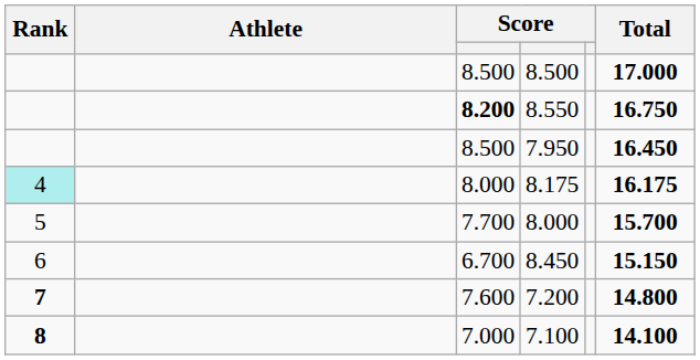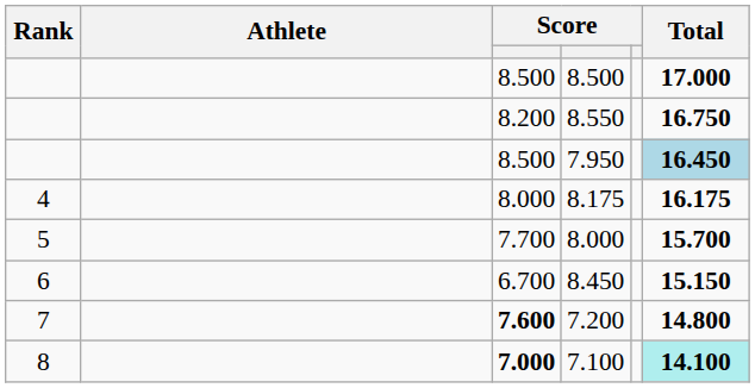8.550 | column 3: bold -> normal
7.950 | Total: no background -> lightblue background
8.175 | Rank: paleturquoise background -> no background
7.200 | Rank: bold -> normal
7.200 | column 3: normal -> bold
7.100 | Rank: bold -> normal
7.100 | column 3: normal -> bold
7.100 | Total: no background -> paleturquoise background
